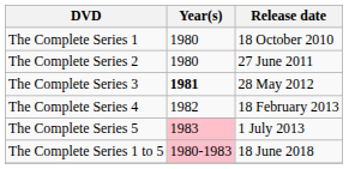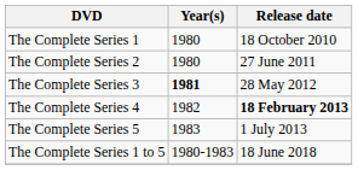The Complete Series 4 | Release date: normal -> bold
The Complete Series 5 | Year(s): pink background -> no background
The Complete Series 1 to 5 | Year(s): pink background -> no background
